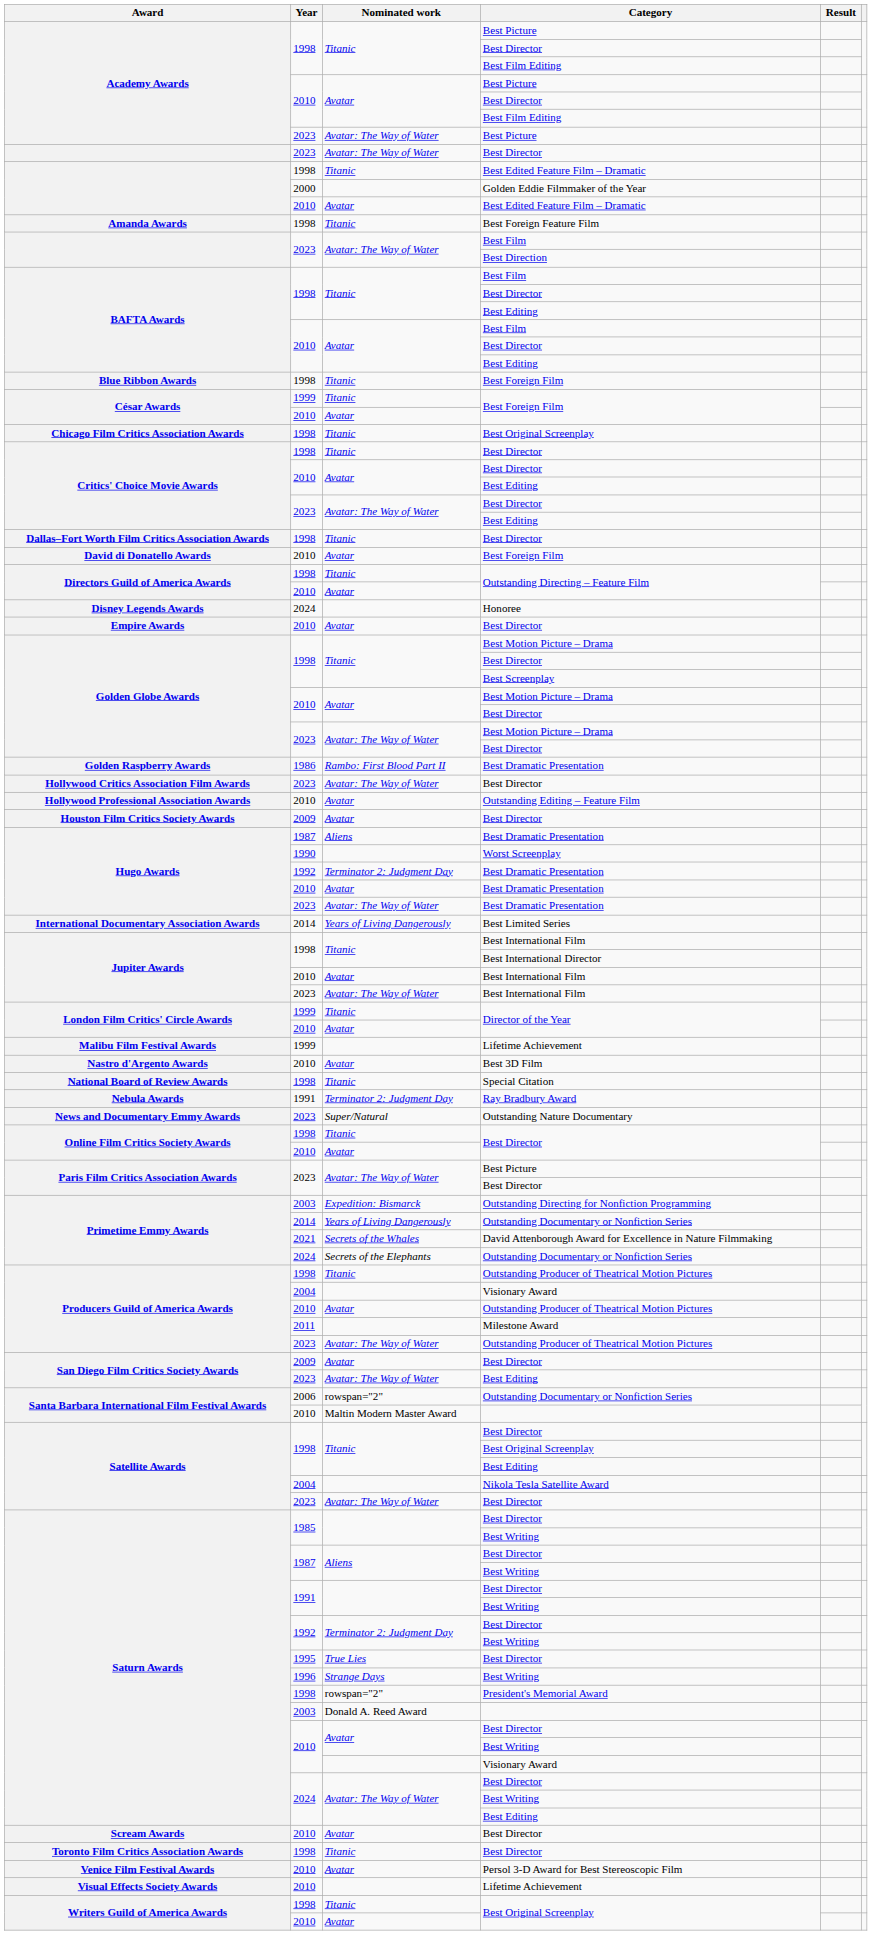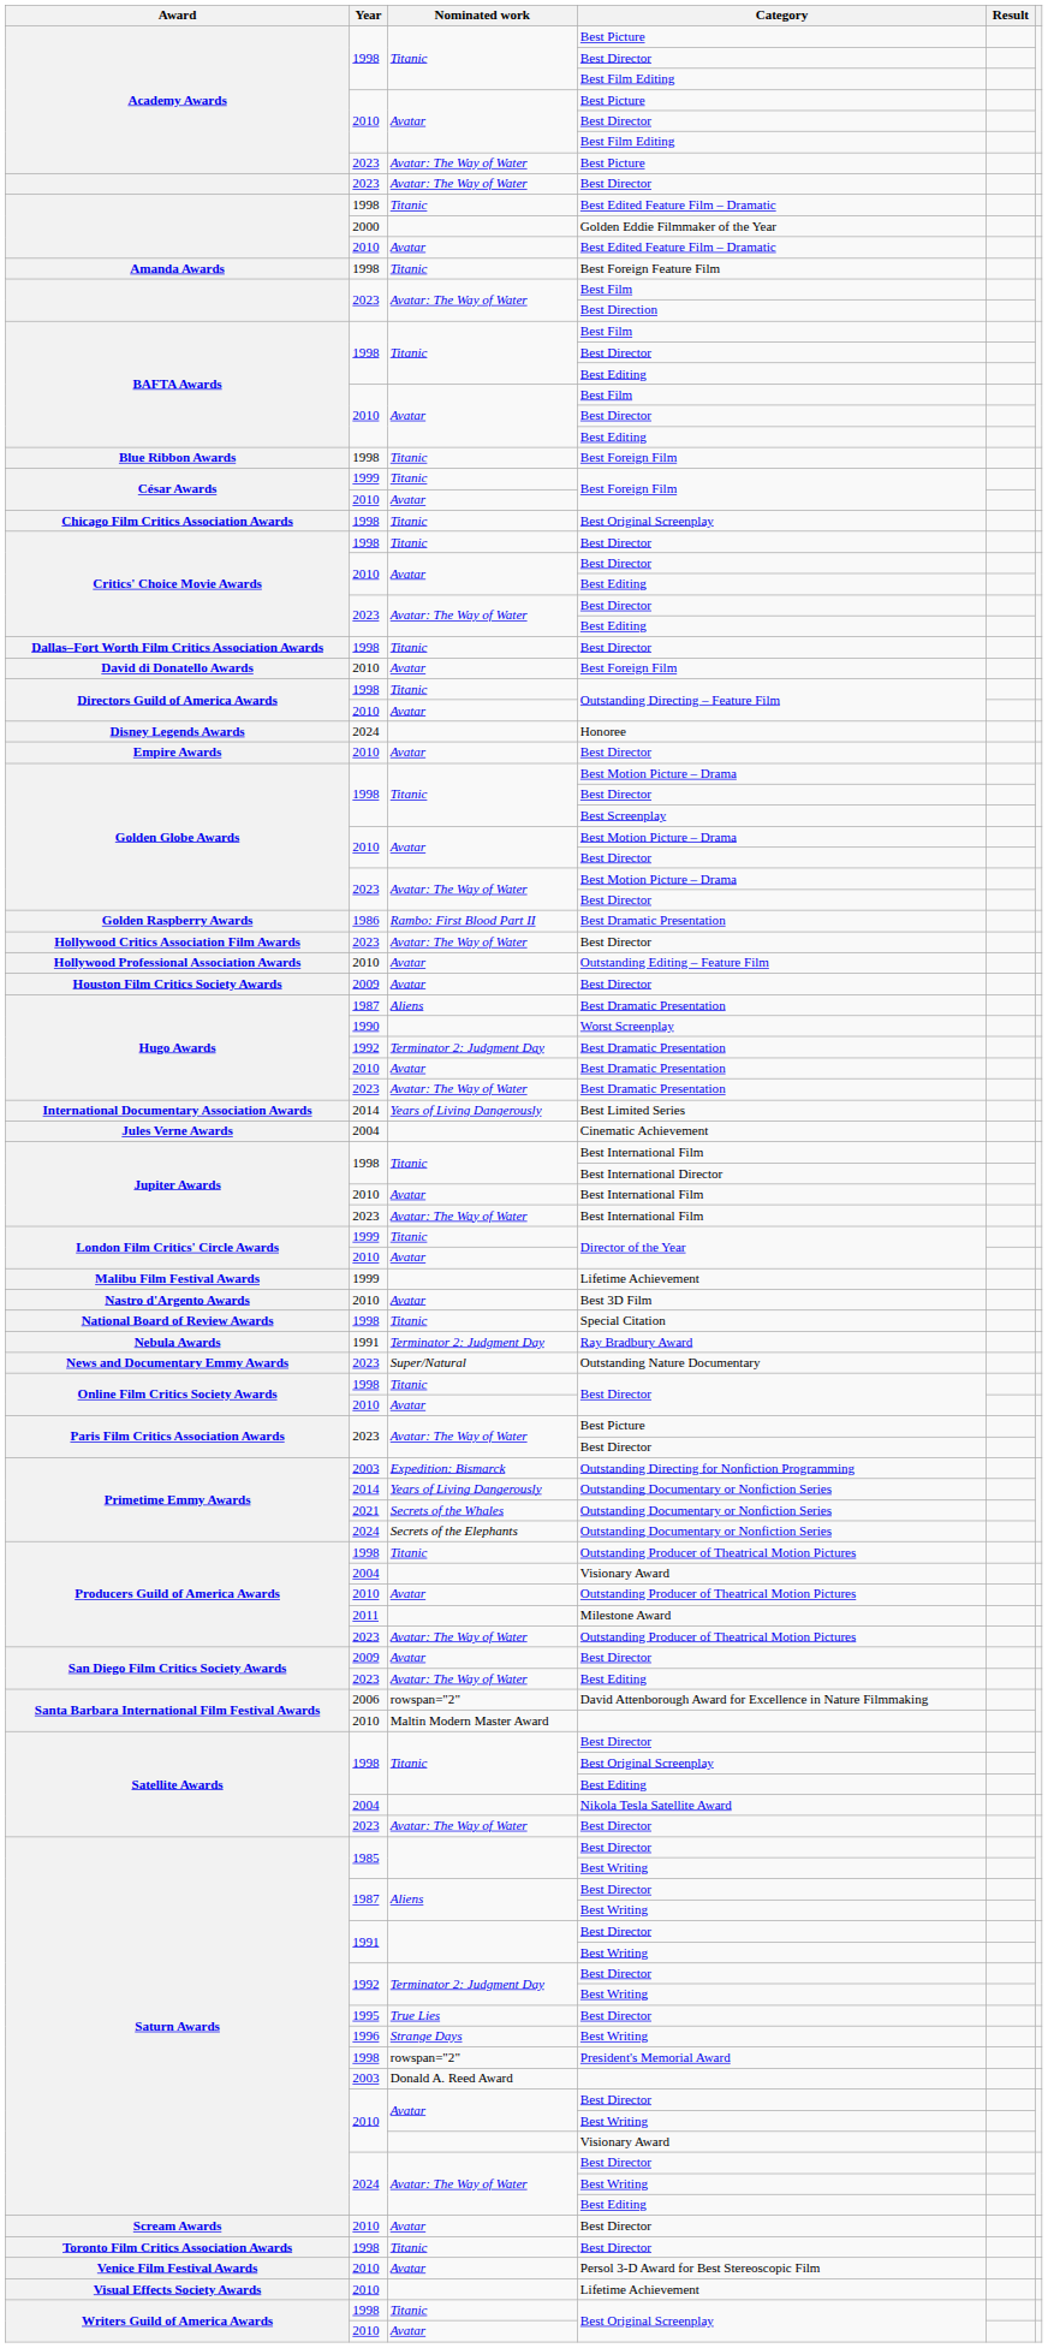+ row: Jules Verne Awards | 2004 | Cinematic Achievement
Primetime Emmy Awards / 2021 | Category: David Attenborough Award for Excellence in Nature Filmmaking -> Outstanding Documentary or Nonfiction Series
Santa Barbara International Film Festival Awards / 2006 | Category: Outstanding Documentary or Nonfiction Series -> David Attenborough Award for Excellence in Nature Filmmaking
